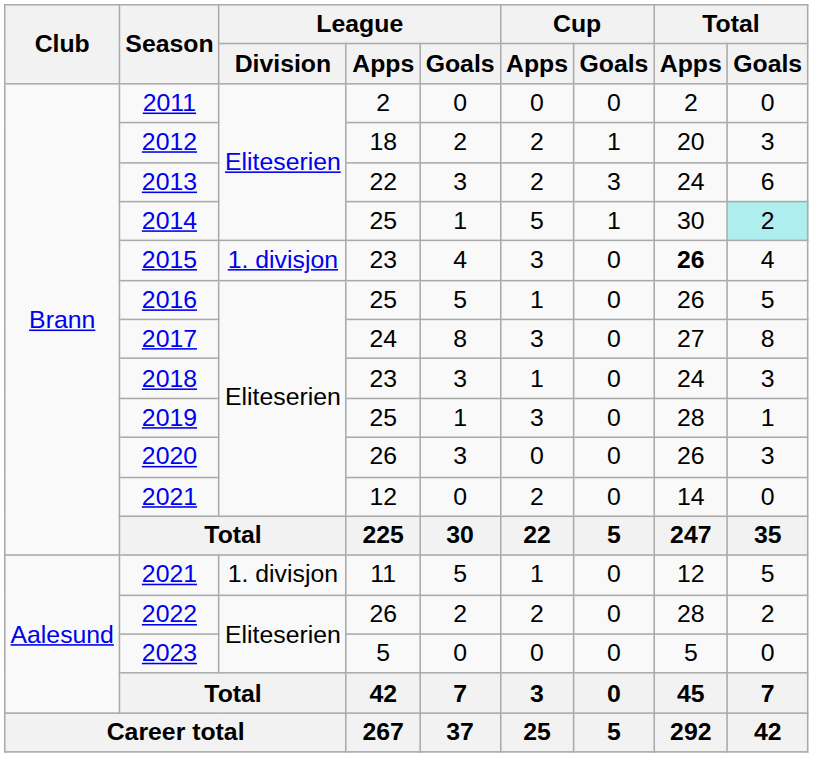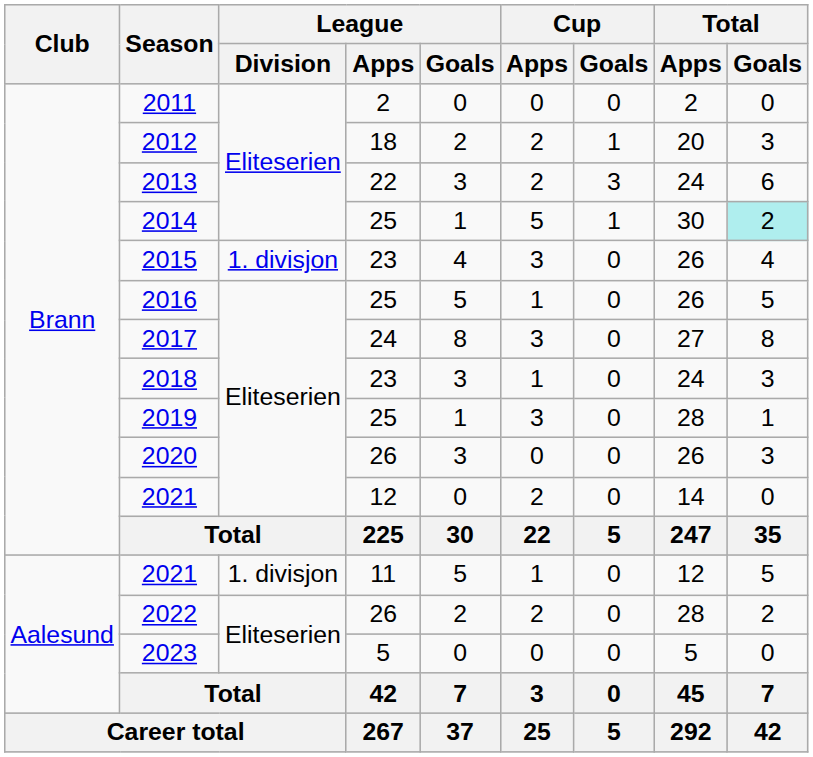2015 | Total / Apps: bold -> normal
